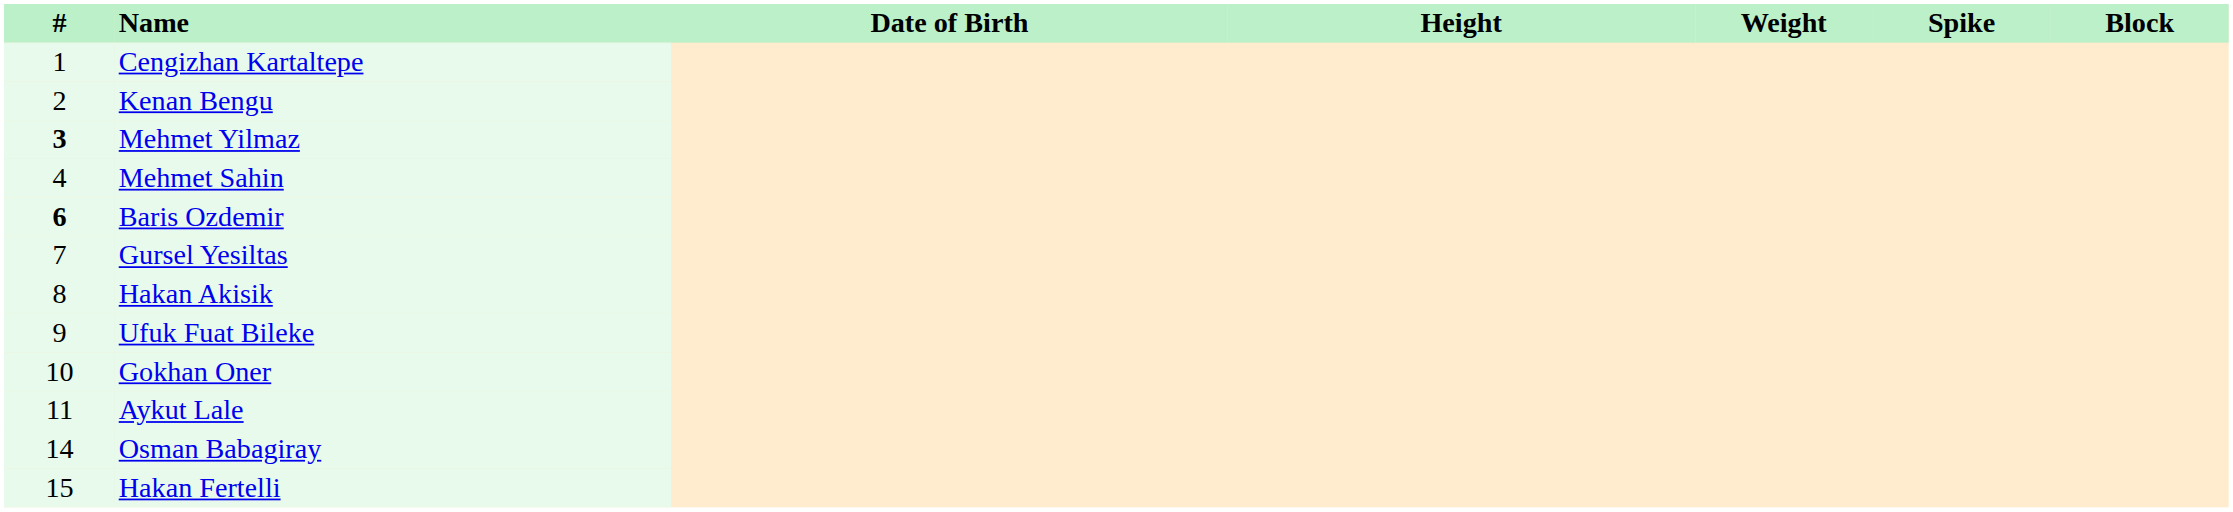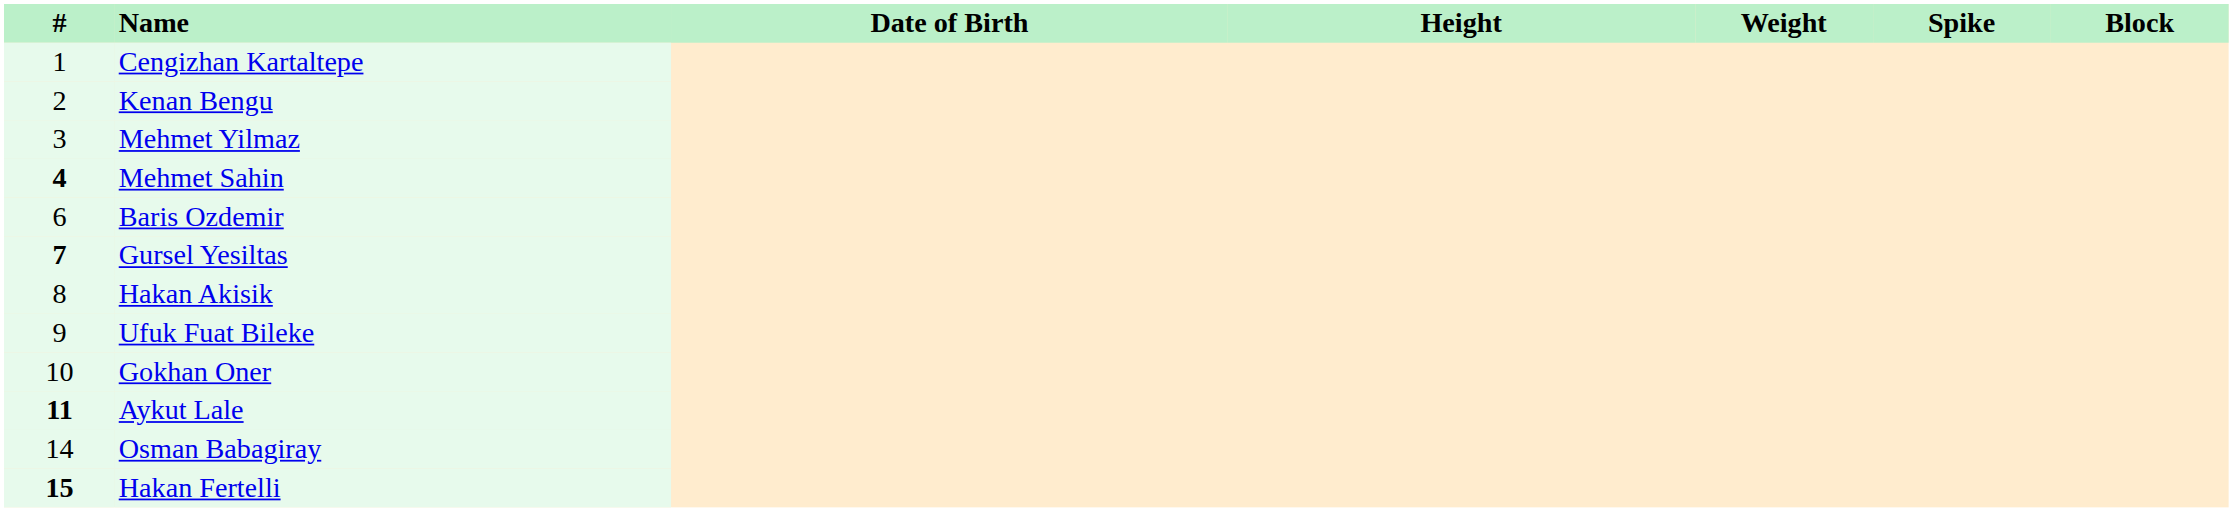Mehmet Yilmaz | #: bold -> normal
Mehmet Sahin | #: normal -> bold
Baris Ozdemir | #: bold -> normal
Gursel Yesiltas | #: normal -> bold
Aykut Lale | #: normal -> bold
Hakan Fertelli | #: normal -> bold
